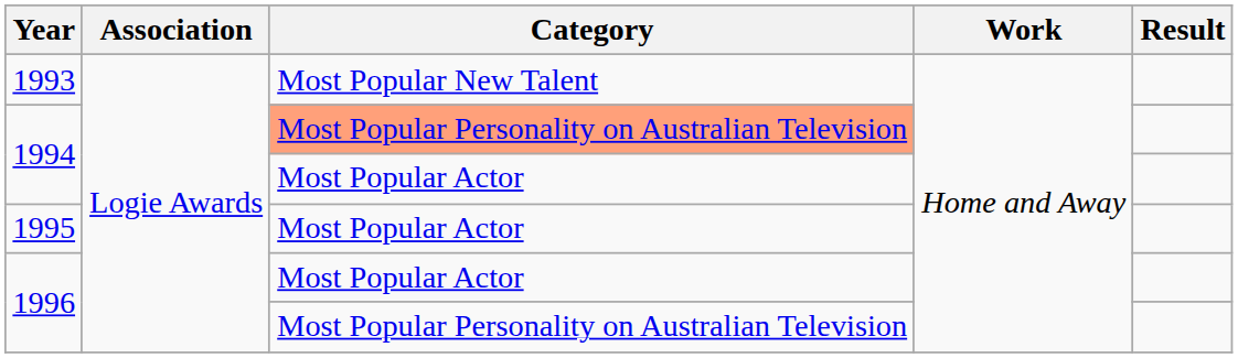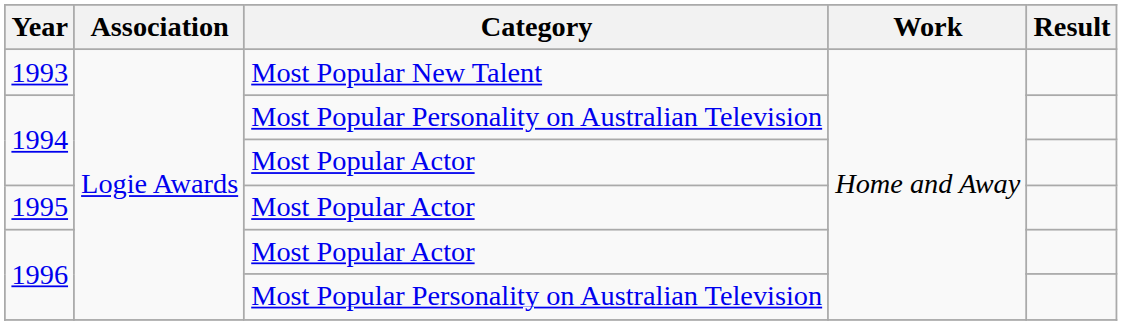1994 / Most Popular Personality on Australian Television | Category: lightsalmon background -> no background
